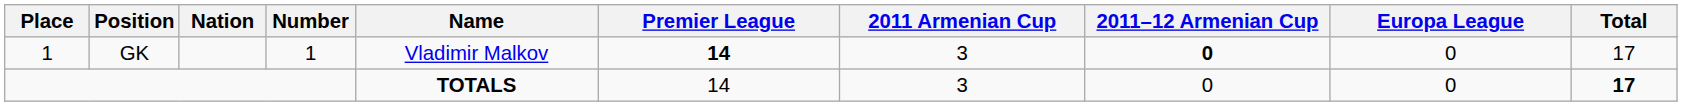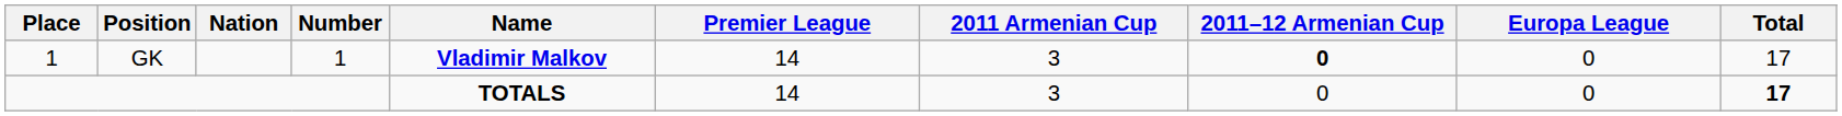GK | Name: normal -> bold
GK | Premier League: bold -> normal
